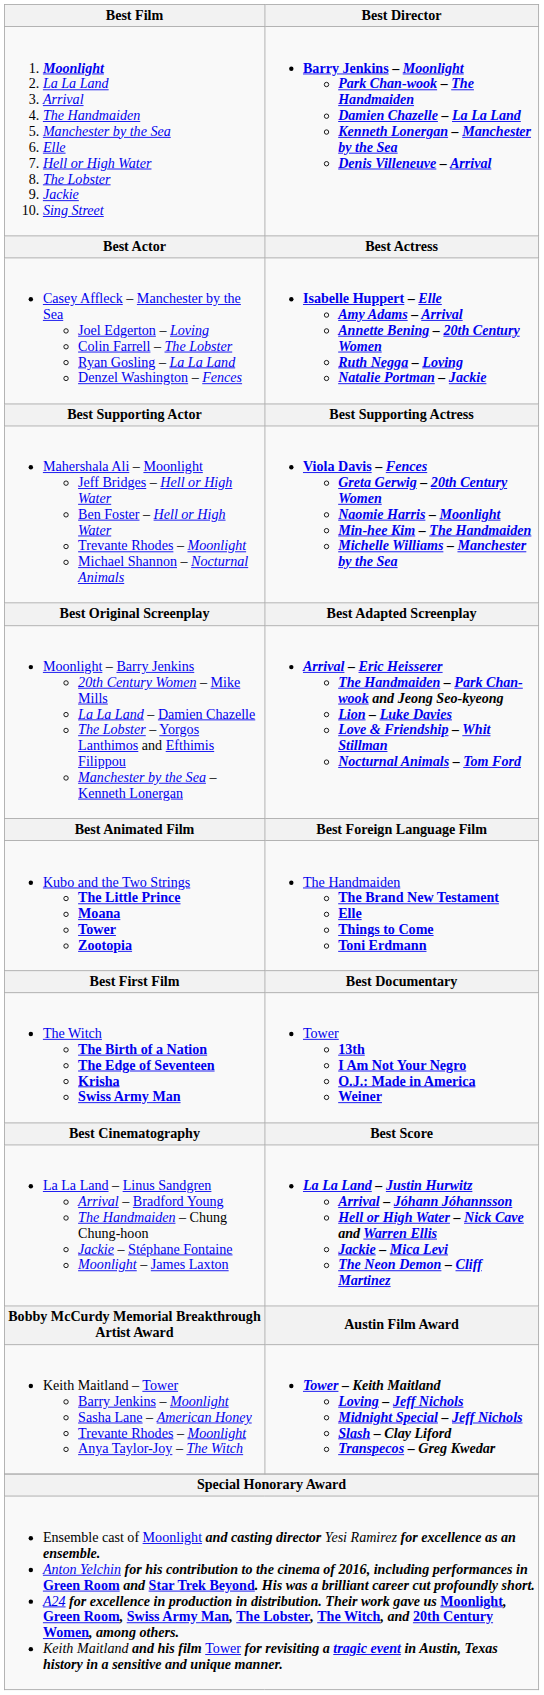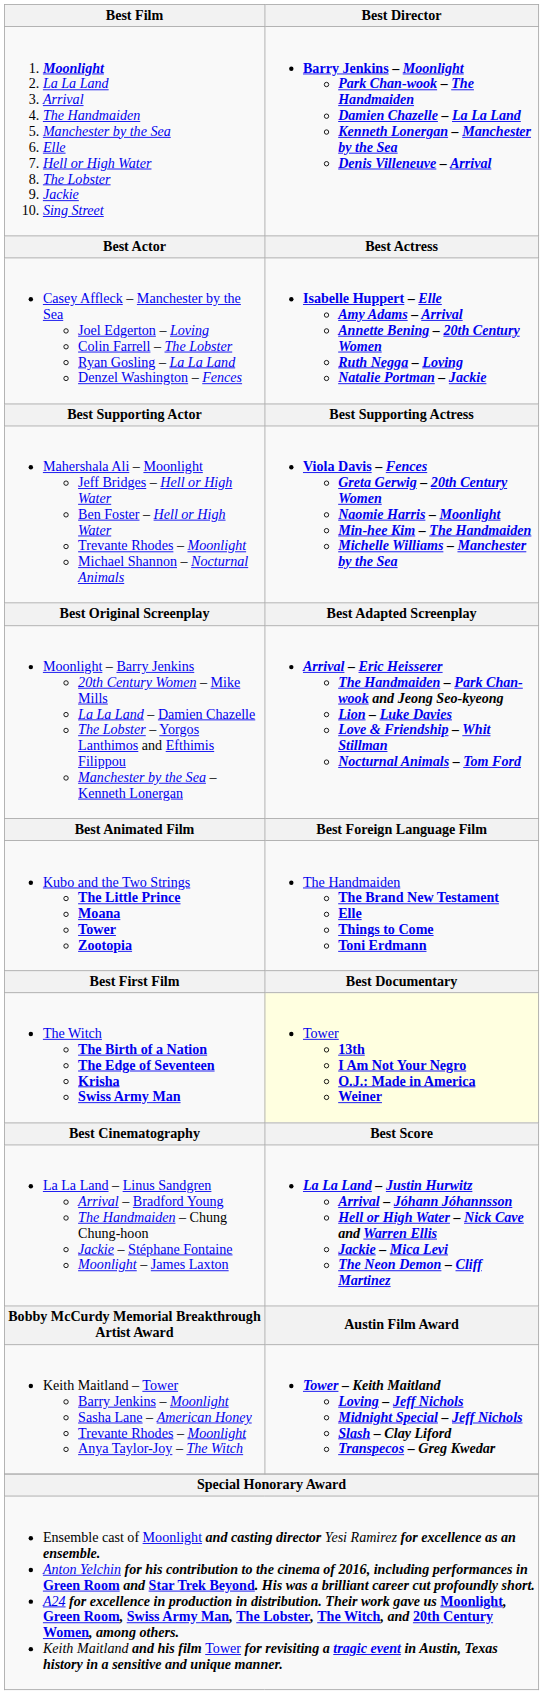row 12 | Best Director: no background -> lightyellow background
